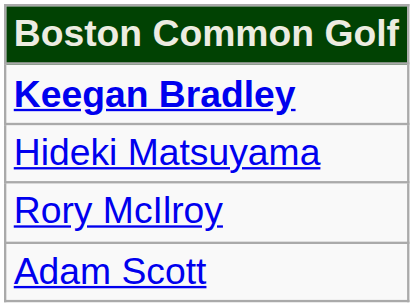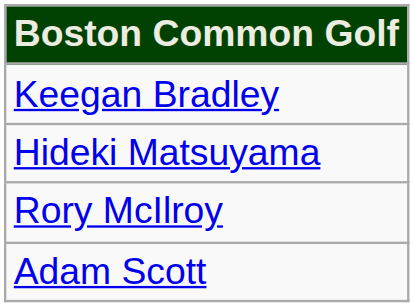row 2 | column 1: bold -> normal
